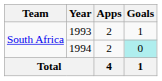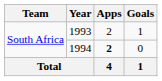1994 | Apps: normal -> bold
1994 | Goals: paleturquoise background -> no background
